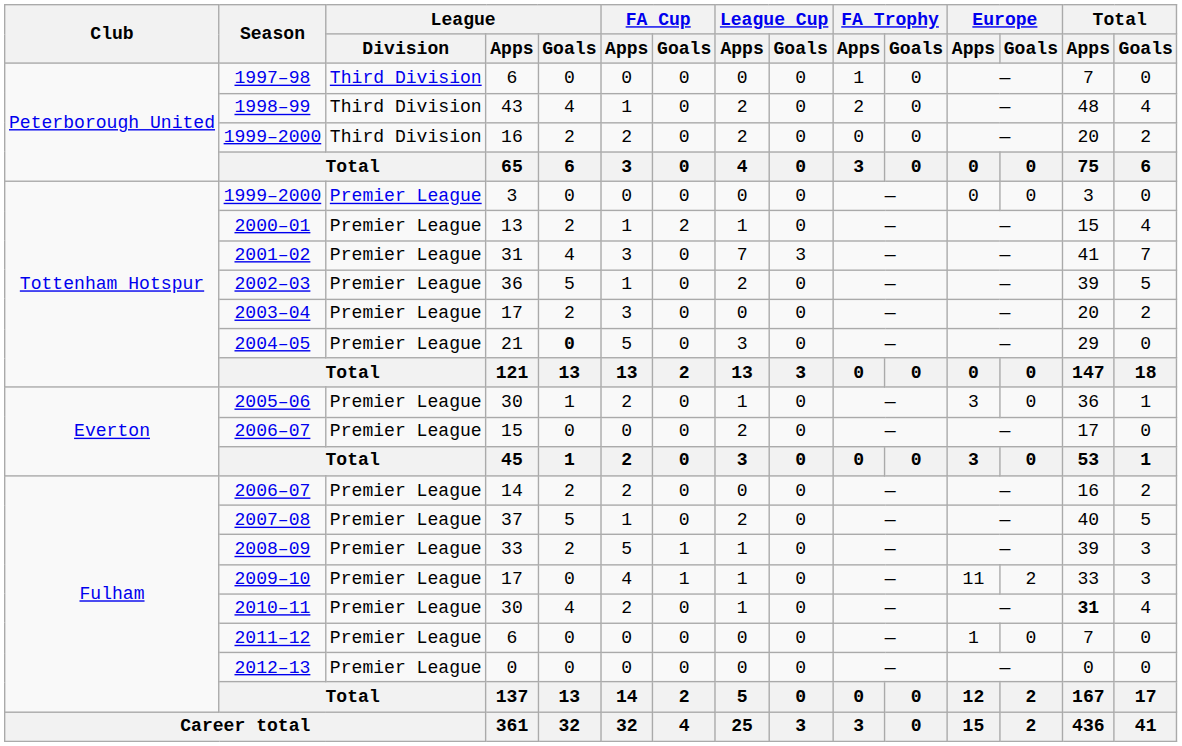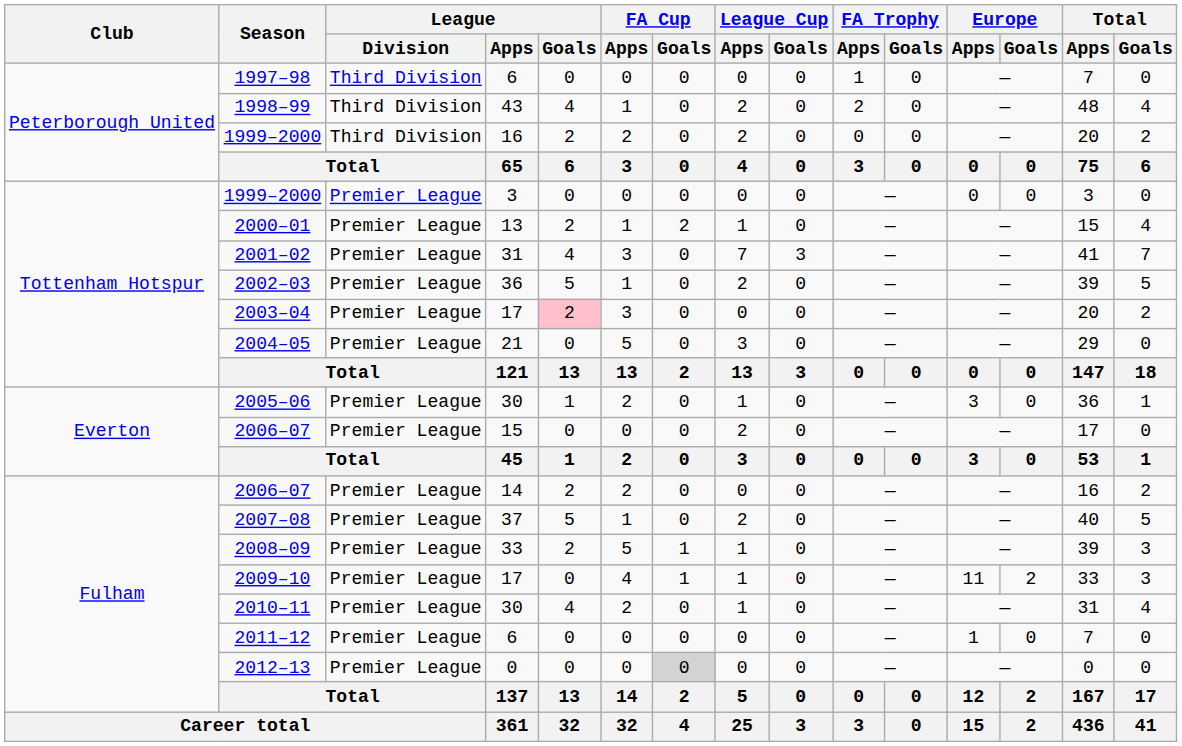2003–04 | League / Goals: no background -> pink background
2004–05 | League / Goals: bold -> normal
2010–11 | Total / Apps: bold -> normal
2012–13 | FA Cup / Goals: no background -> lightgrey background
